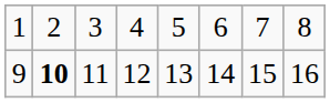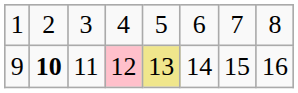9 | column 4: no background -> pink background
9 | column 5: no background -> khaki background
